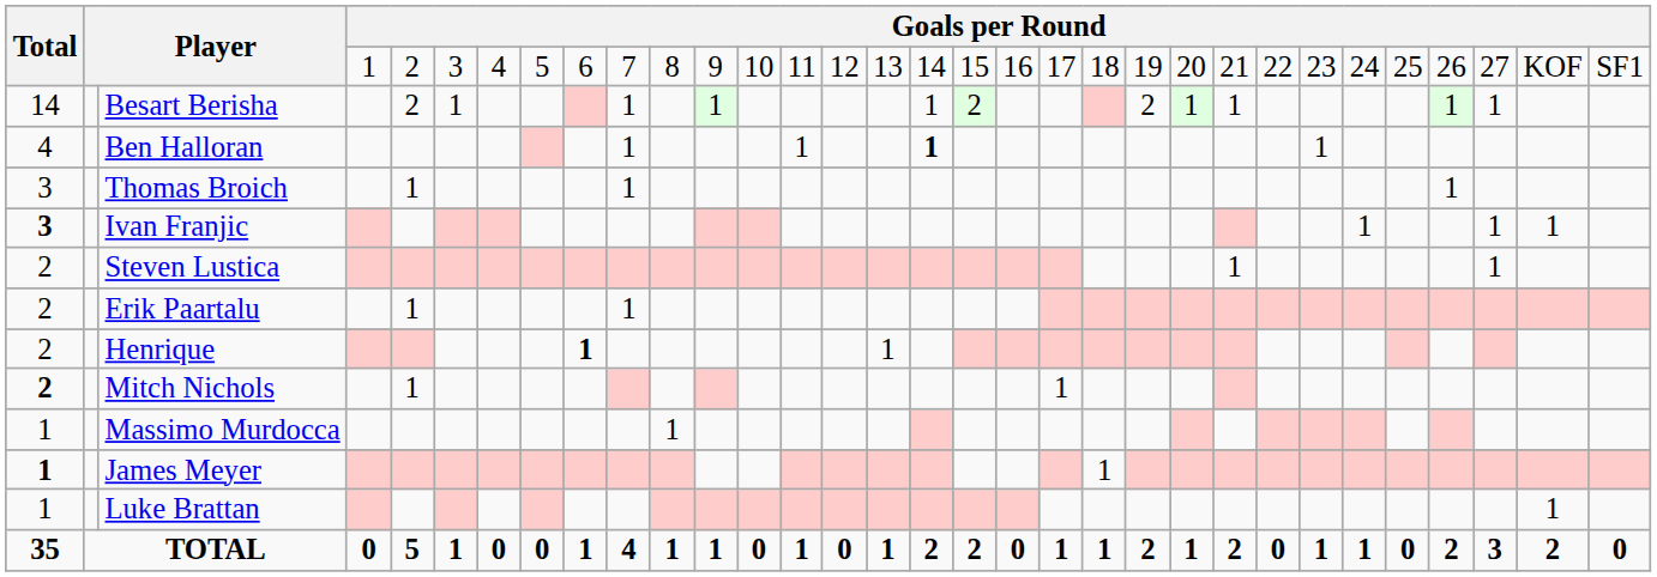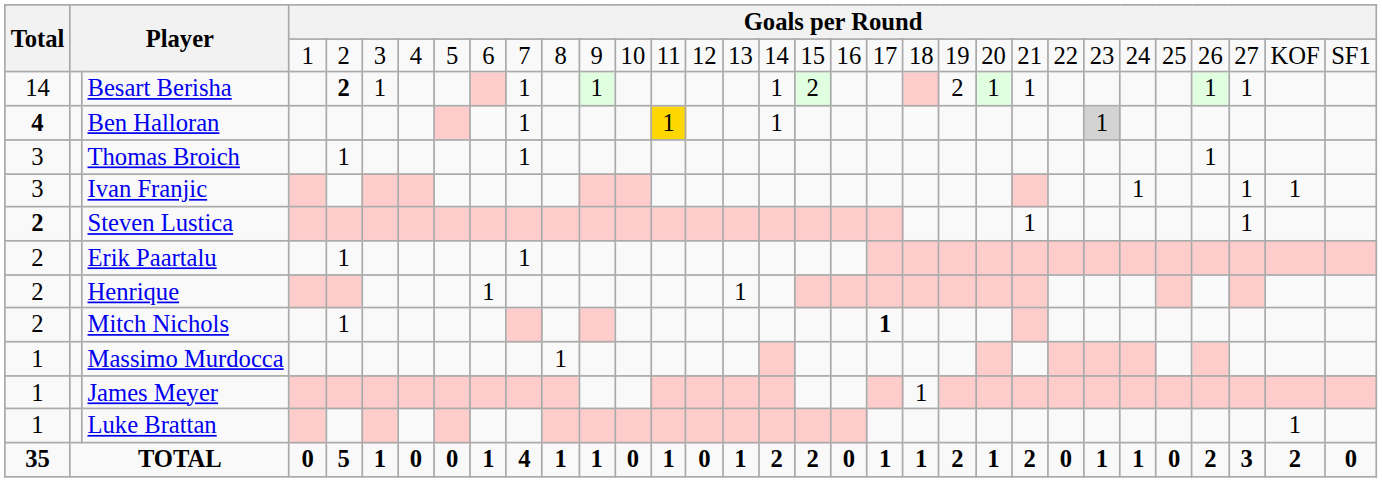Besart Berisha | column 5: normal -> bold
Ben Halloran | Total: normal -> bold
Ben Halloran | column 14: no background -> gold background
Ben Halloran | column 17: bold -> normal
Ben Halloran | column 26: no background -> lightgrey background
Ivan Franjic | Total: bold -> normal
Steven Lustica | Total: normal -> bold
Henrique | column 9: bold -> normal
Mitch Nichols | Total: bold -> normal
Mitch Nichols | column 20: normal -> bold
James Meyer | Total: bold -> normal
